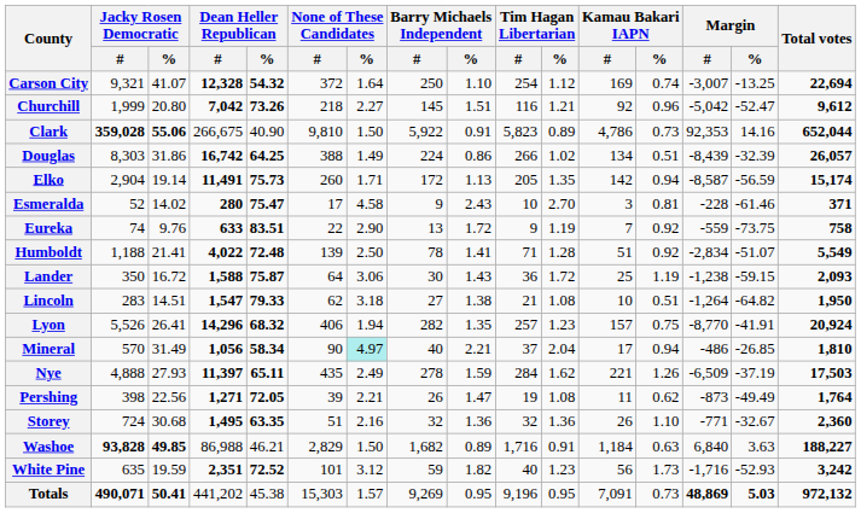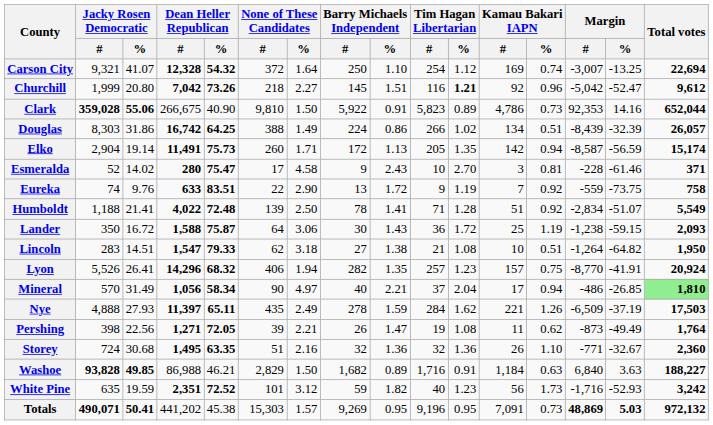Churchill | Tim Hagan Libertarian / %: normal -> bold
Mineral | None of These Candidates / %: paleturquoise background -> no background
Mineral | Total votes: no background -> lightgreen background
